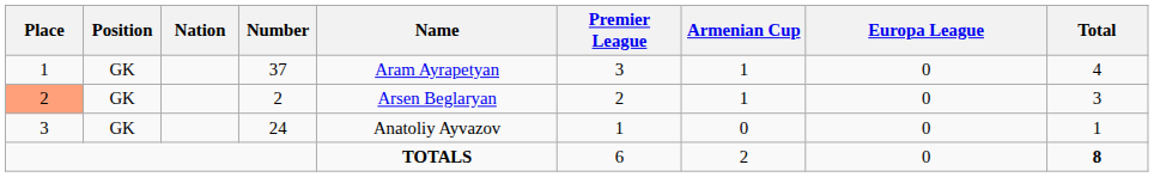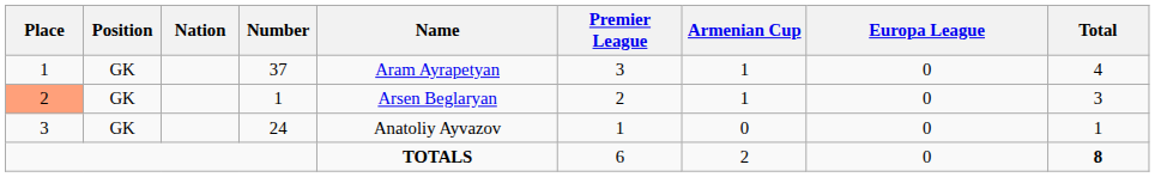row 3 | Number: 2 -> 1
